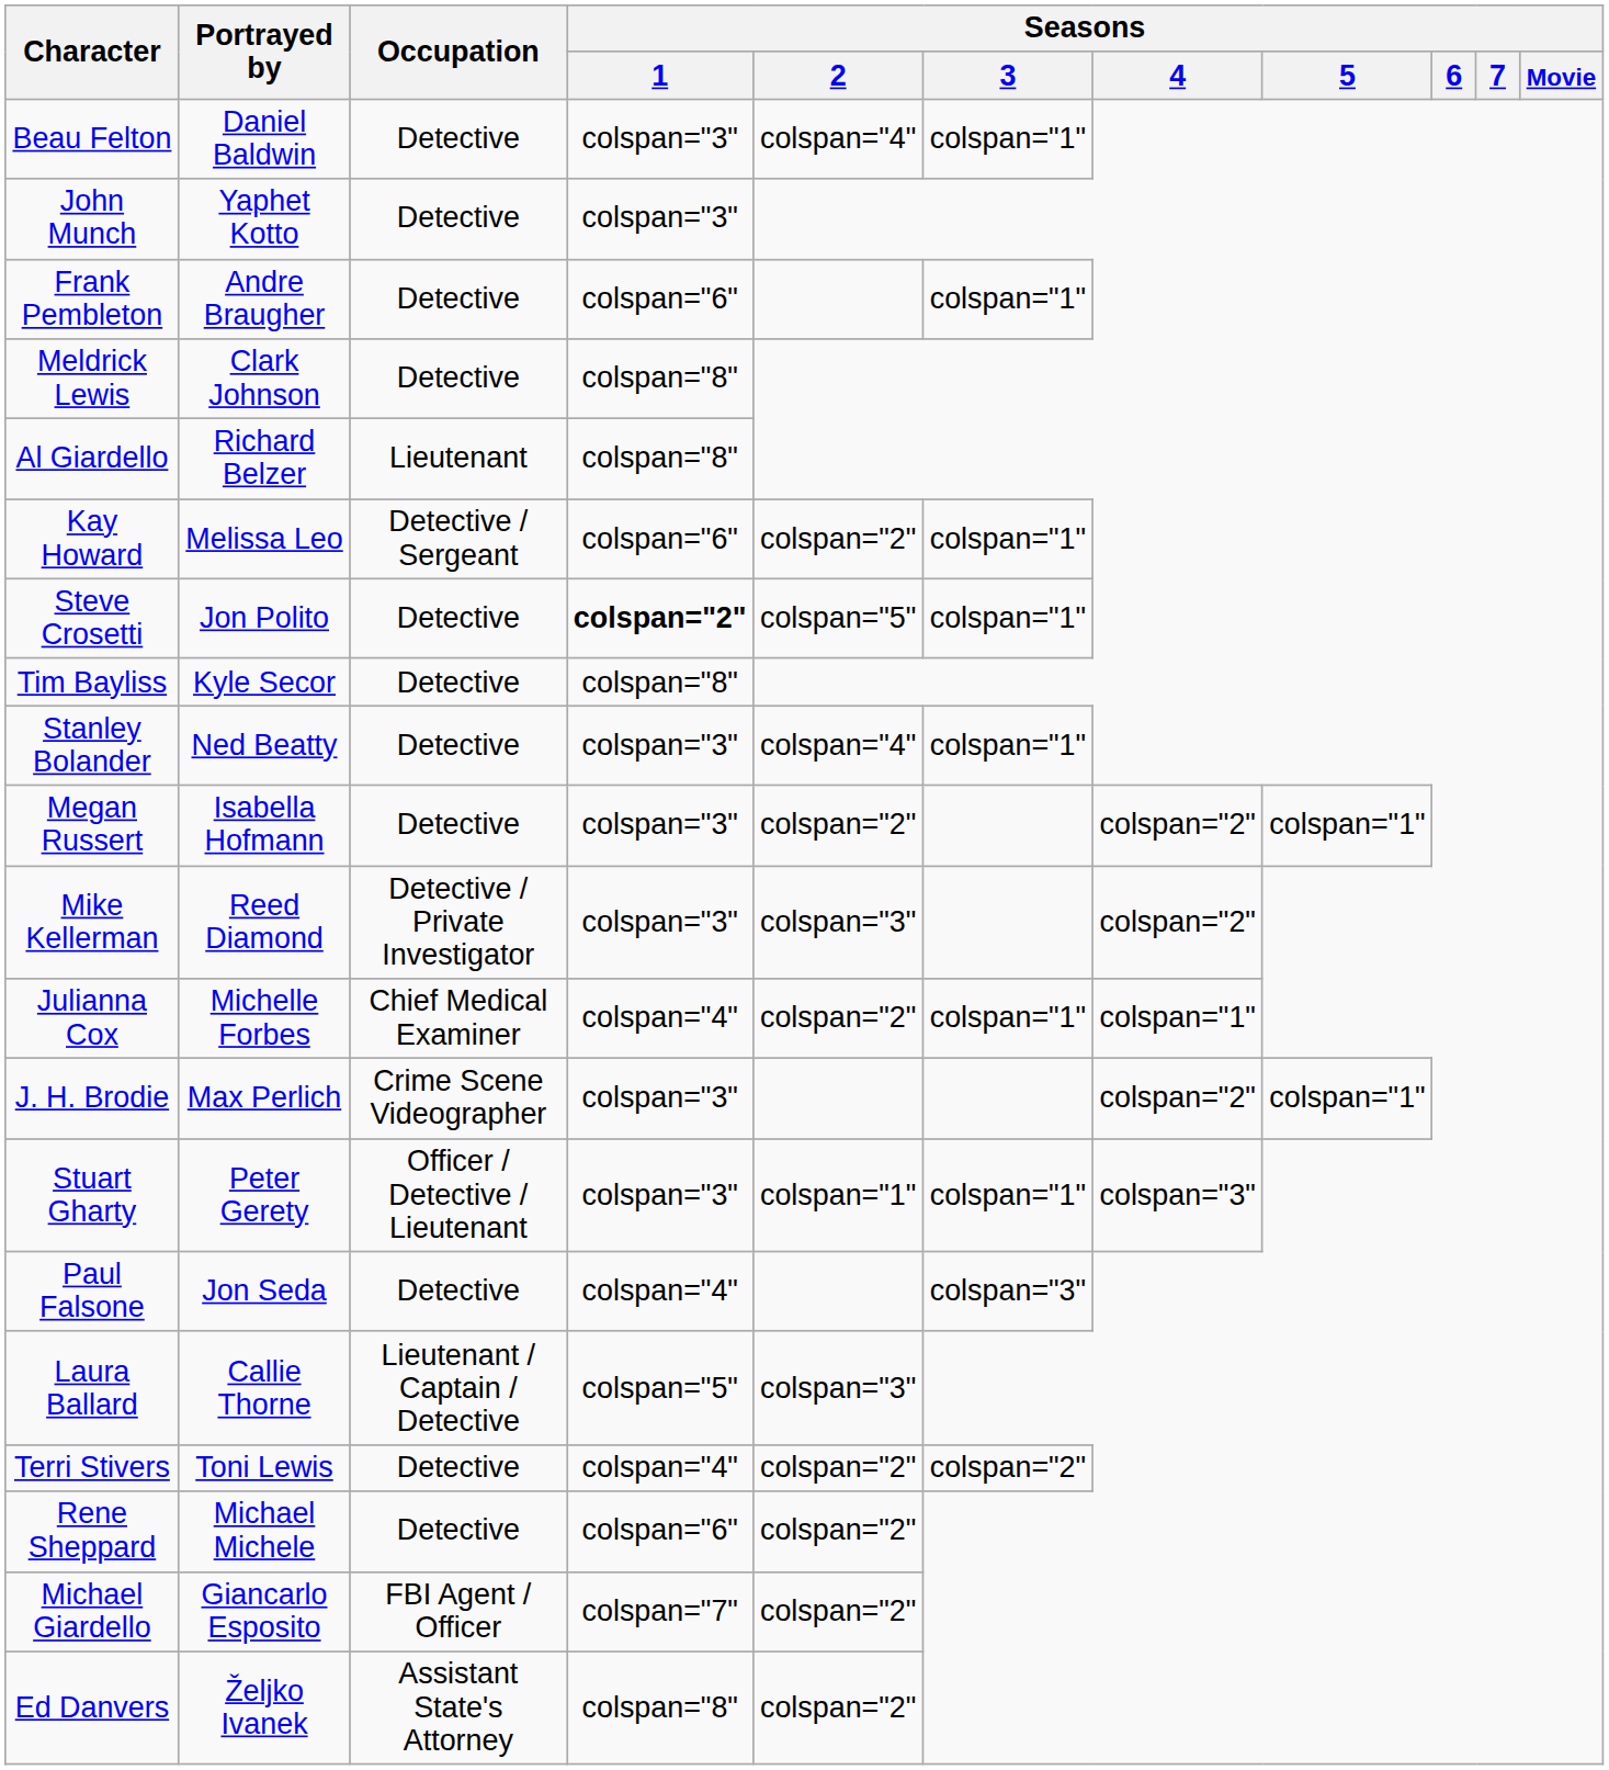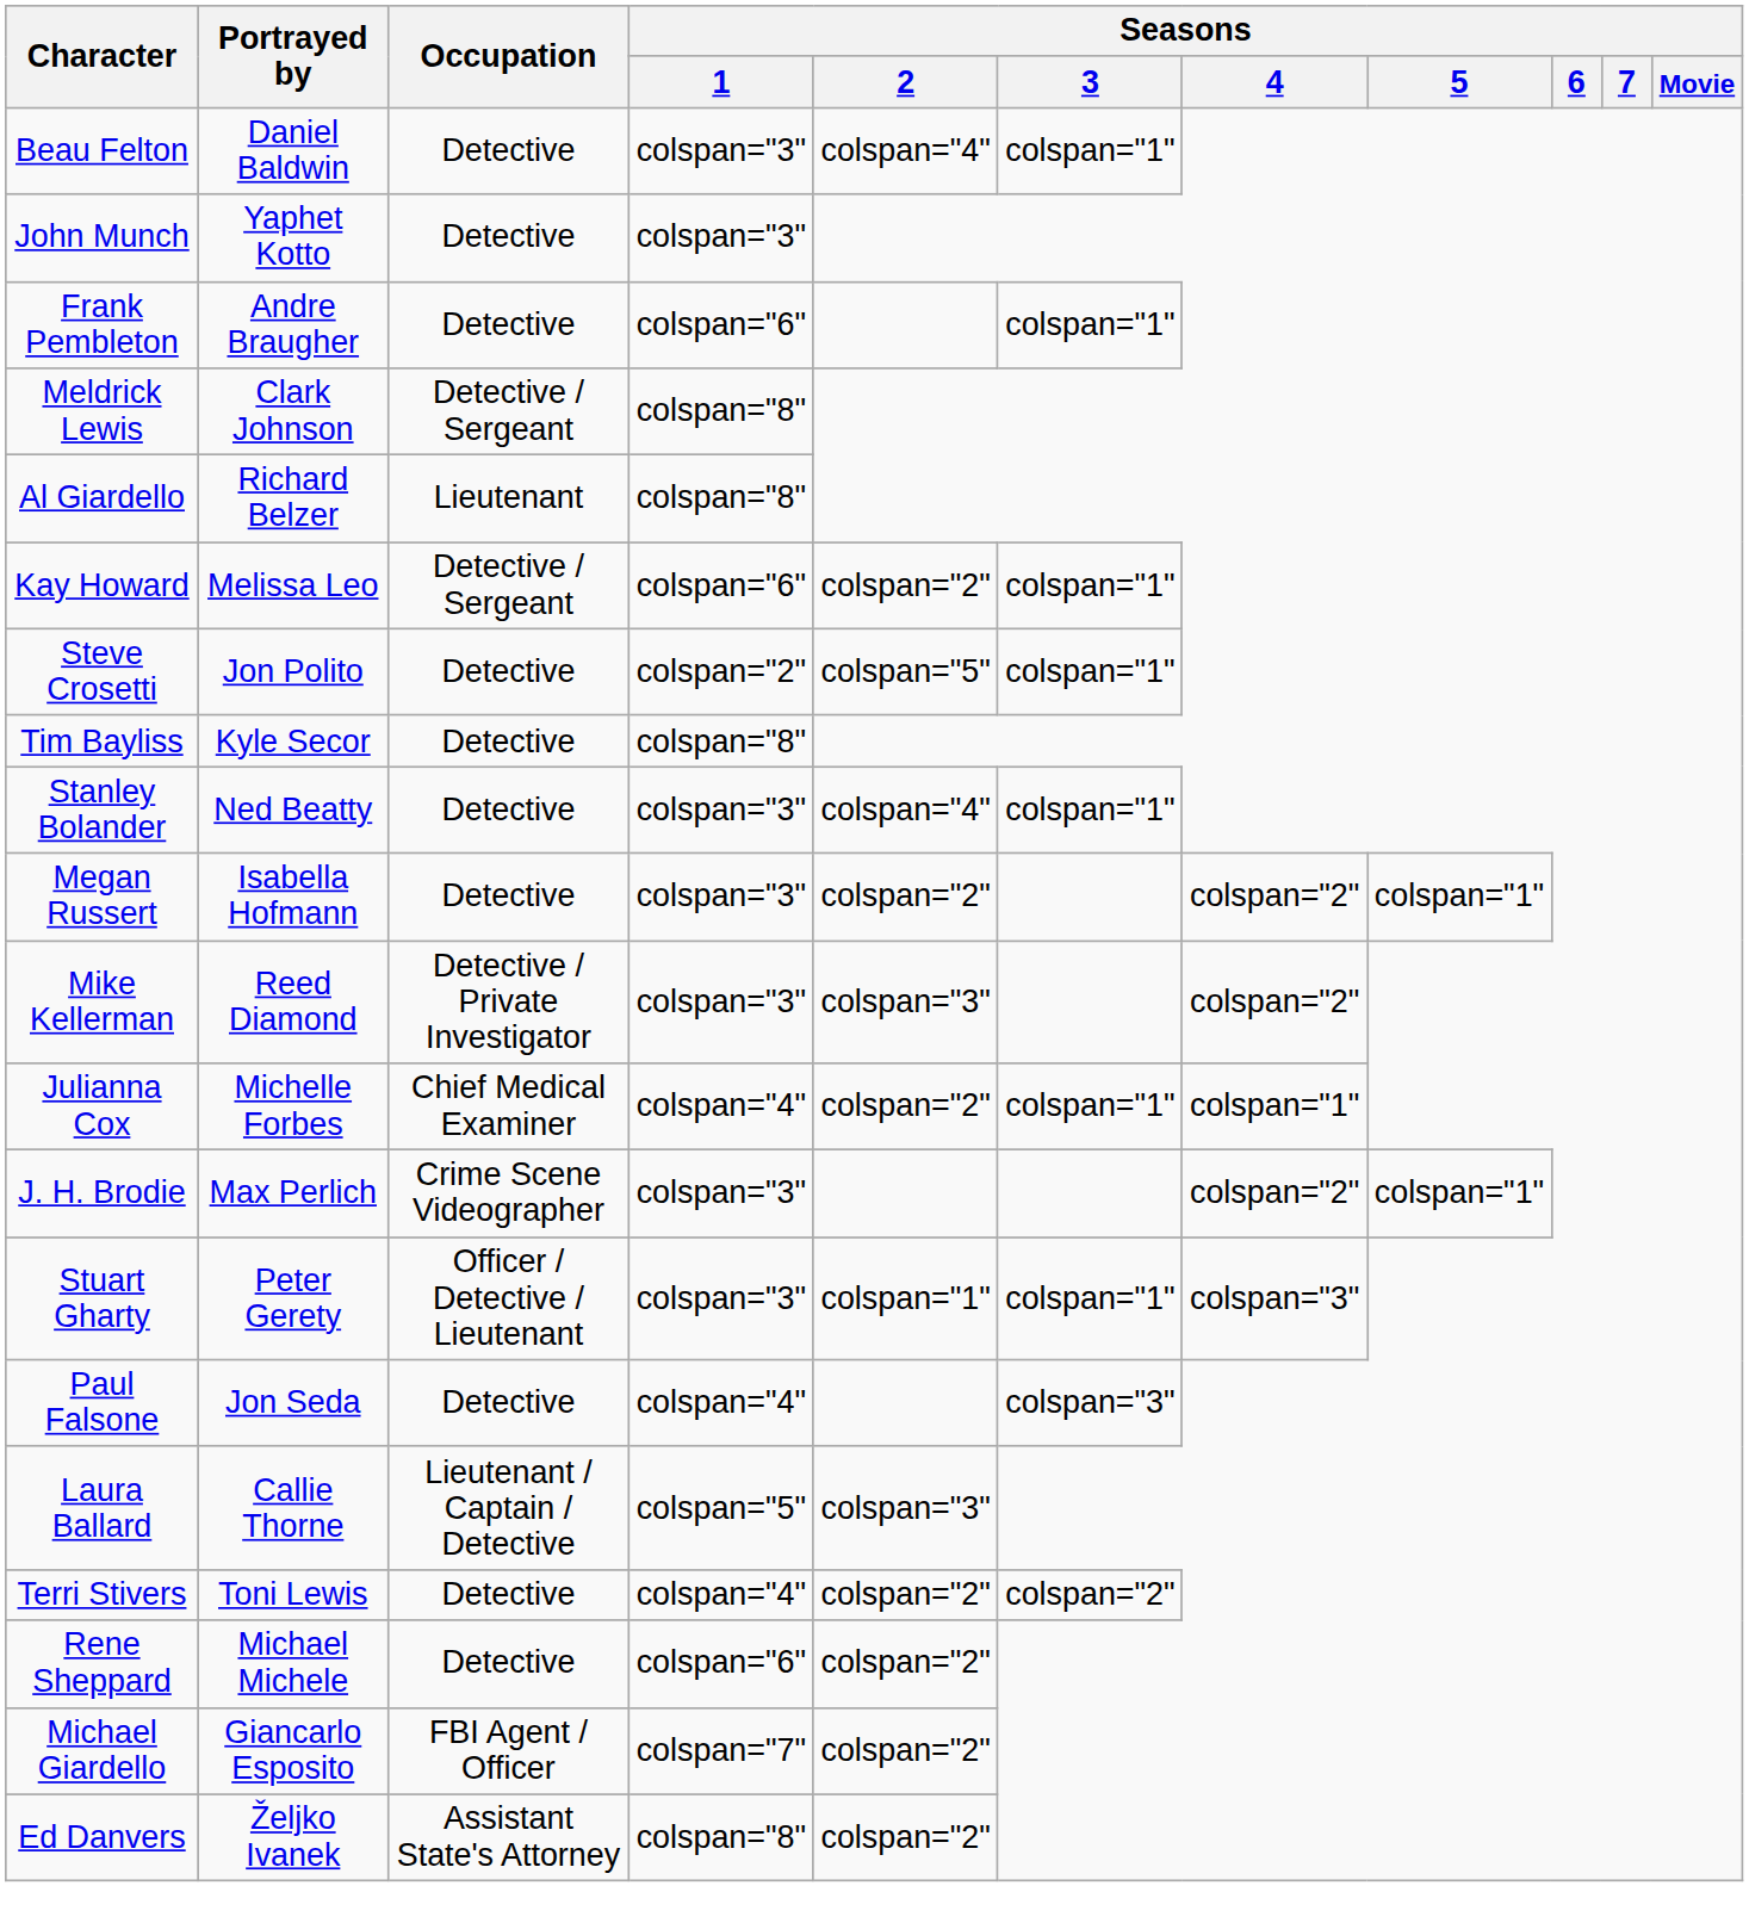Meldrick Lewis | Occupation: Detective -> Detective / Sergeant
Steve Crosetti | Seasons / 1: bold -> normal
